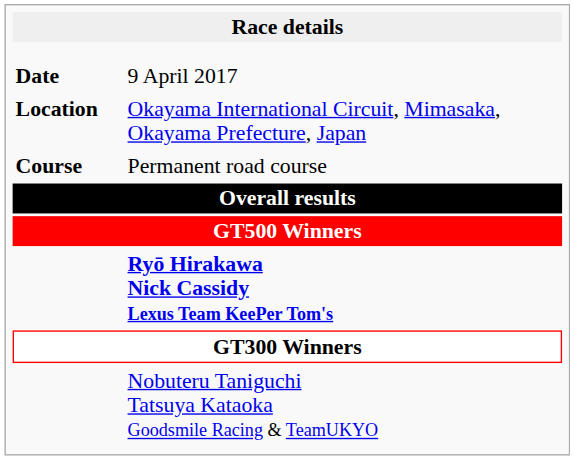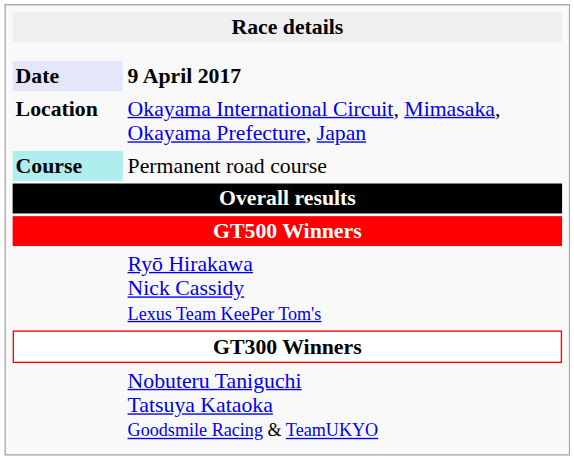9 April 2017 | column 1: no background -> lavender background
9 April 2017 | column 2: normal -> bold
Permanent road course | column 1: no background -> paleturquoise background
Ryō Hirakawa Nick Cassidy Lexus Team KeePer Tom's | column 2: bold -> normal
